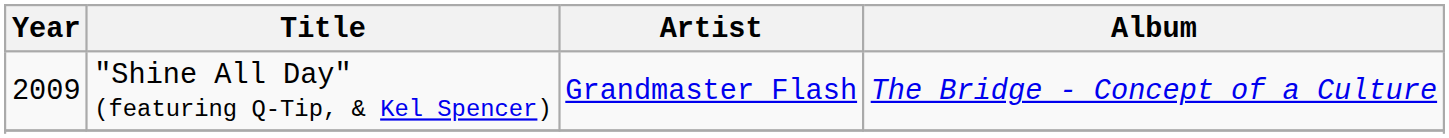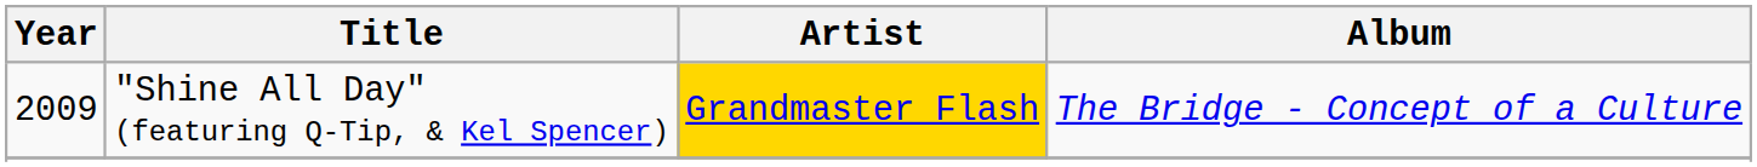row 2 | Artist: no background -> gold background
